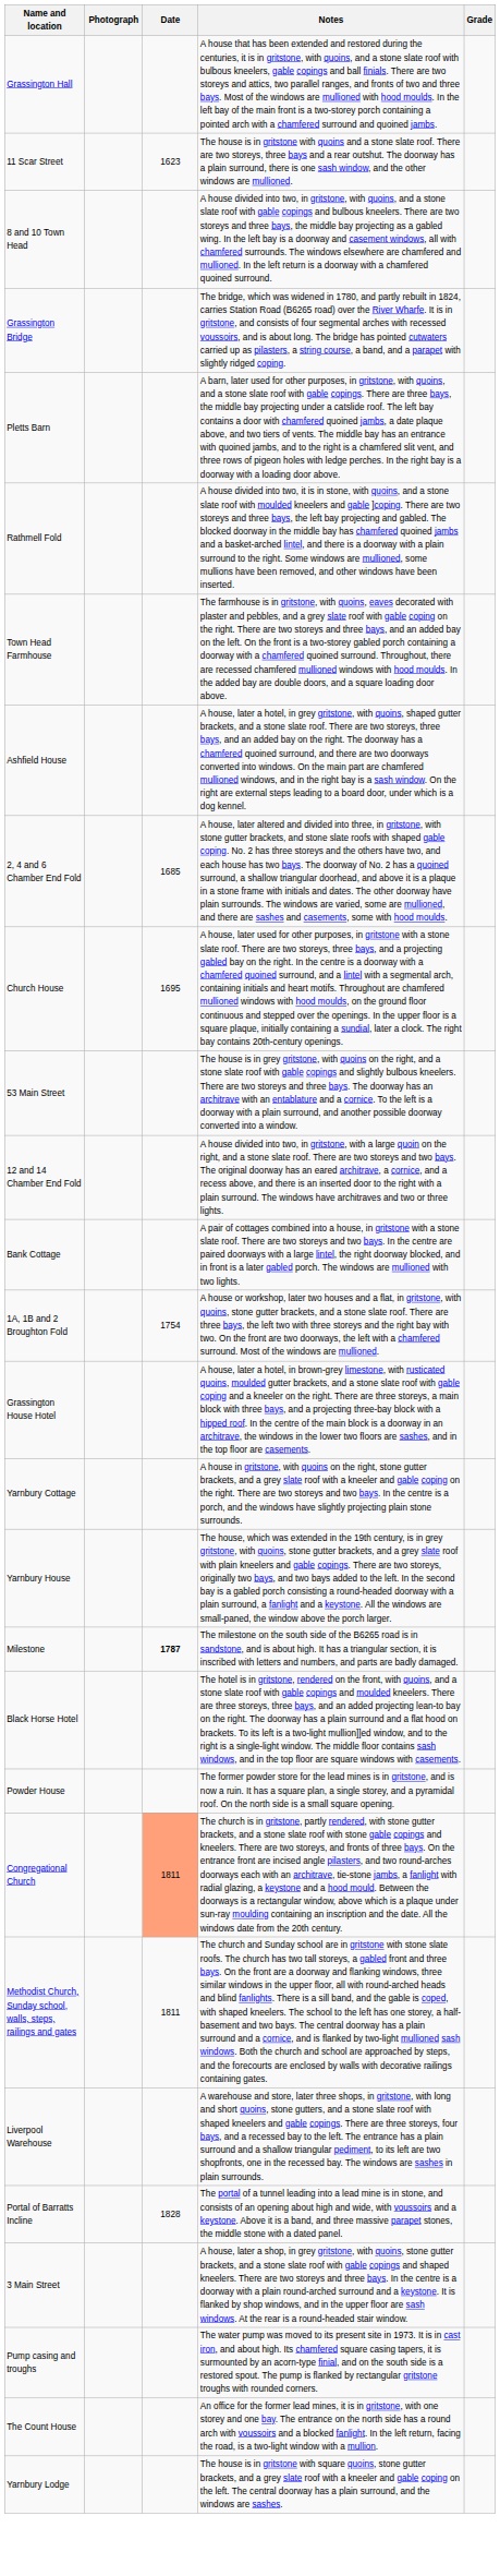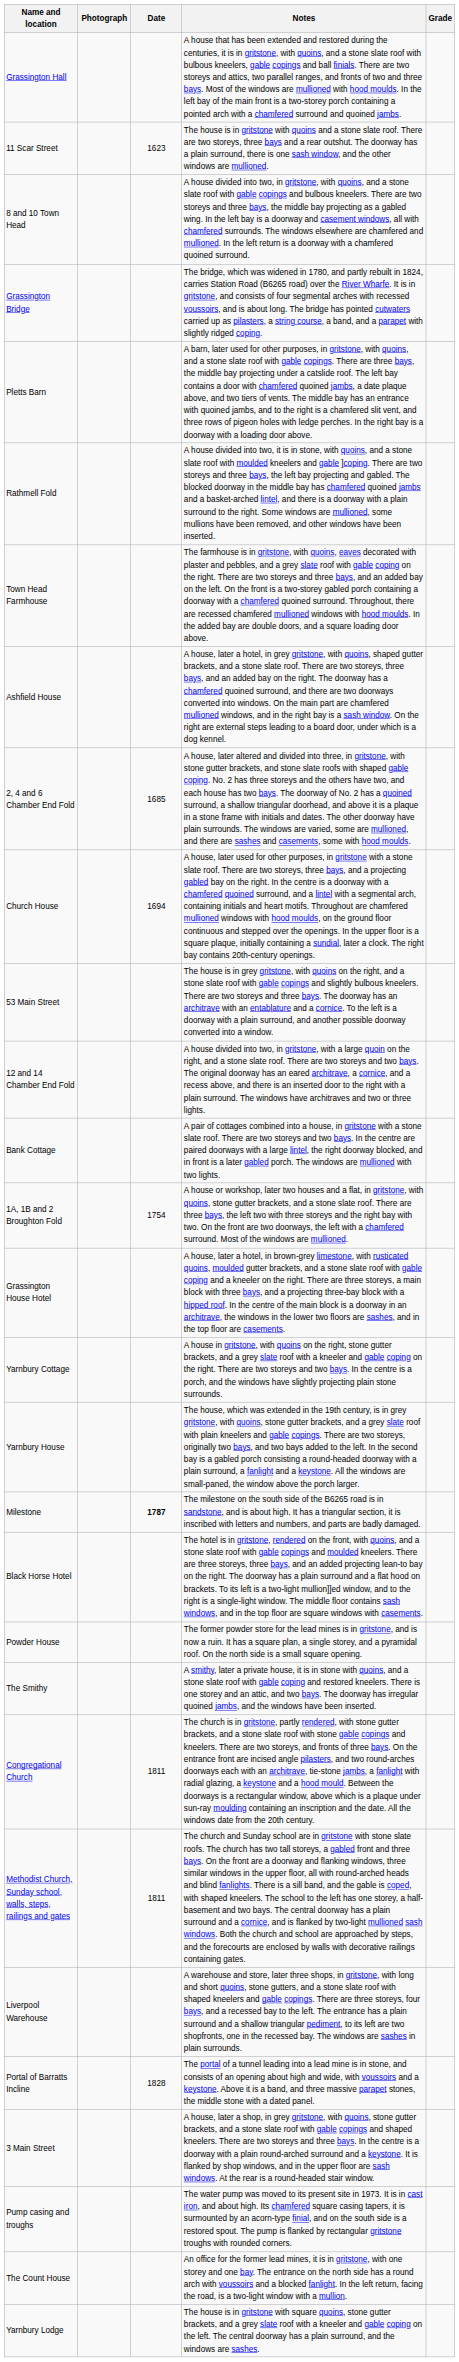Church House | Date: 1695 -> 1694
+ row: The Smithy | A smithy, later a private house, it is in stone with quoins, and a stone slate roof with gable coping and restored kneelers. There is one storey and an attic, and two bays. The doorway has irregular quoined jambs, and the windows have been inserted.
Congregational Church | Date: lightsalmon background -> no background
